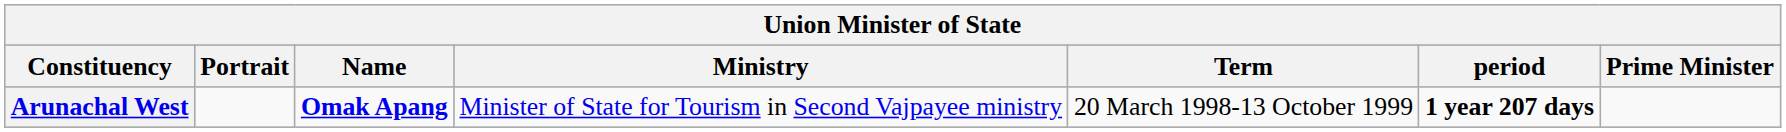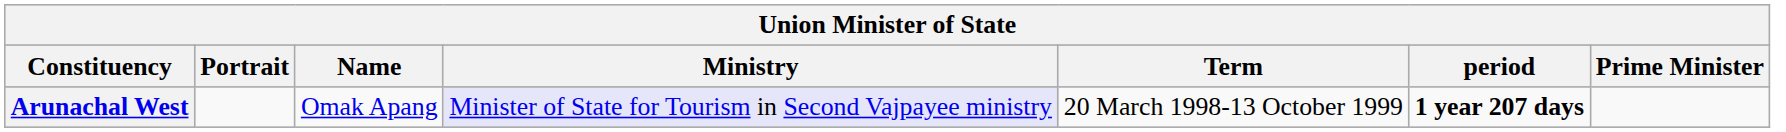Arunachal West | Name: bold -> normal
Arunachal West | Ministry: no background -> lavender background
